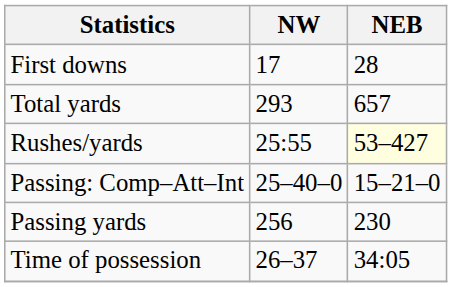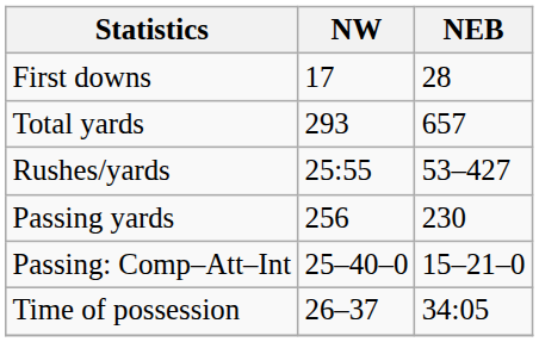Rushes/yards | NEB: lightyellow background -> no background
rows swapped: Passing yards <-> Passing: Comp–Att–Int
